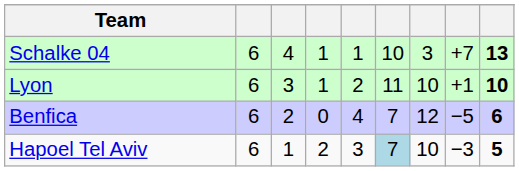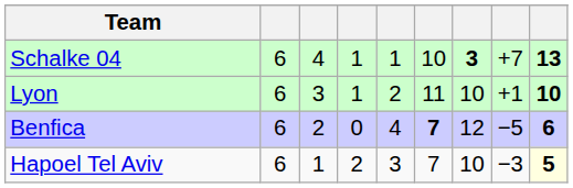Schalke 04 | column 7: normal -> bold
Benfica | column 6: normal -> bold
Hapoel Tel Aviv | column 6: lightblue background -> no background
Hapoel Tel Aviv | column 9: no background -> lightyellow background
